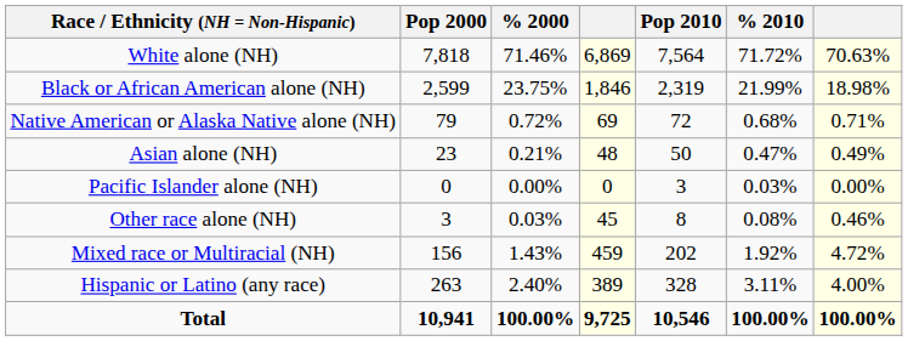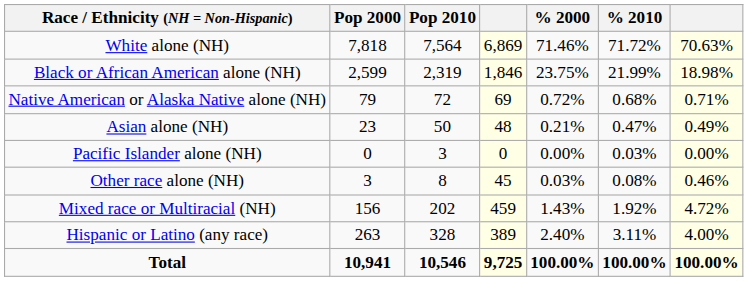columns swapped: Pop 2010 <-> % 2000
